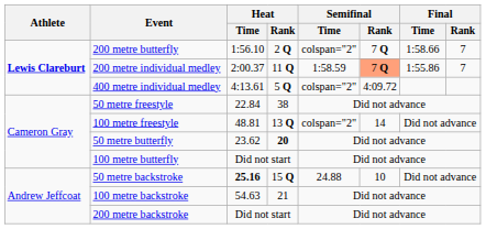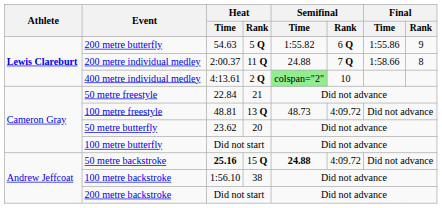200 metre butterfly | Heat / Time: 1:56.10 -> 54.63
200 metre butterfly | Heat / Rank: 2 Q -> 5 Q
200 metre butterfly | Semifinal / Time: colspan="2" -> 1:55.82
200 metre butterfly | Semifinal / Rank: 7 Q -> 6 Q
200 metre butterfly | Final / Time: 1:58.66 -> 1:55.86
200 metre butterfly | Final / Rank: 7 -> 9
200 metre individual medley | Semifinal / Time: 1:58.59 -> 24.88
200 metre individual medley | Semifinal / Rank: lightsalmon background -> no background
200 metre individual medley | Final / Time: 1:55.86 -> 1:58.66
200 metre individual medley | Final / Rank: 7 -> 8
400 metre individual medley | Heat / Rank: 5 Q -> 2 Q
400 metre individual medley | Semifinal / Time: no background -> lightgreen background
400 metre individual medley | Semifinal / Rank: 4:09.72 -> 10
50 metre freestyle | Heat / Rank: 38 -> 21
100 metre freestyle | Semifinal / Time: colspan="2" -> 48.73
100 metre freestyle | Semifinal / Rank: 14 -> 4:09.72
50 metre butterfly | Heat / Rank: bold -> normal
50 metre backstroke | Semifinal / Time: normal -> bold
50 metre backstroke | Semifinal / Rank: 10 -> 4:09.72
100 metre backstroke | Heat / Time: 54.63 -> 1:56.10
100 metre backstroke | Heat / Rank: 21 -> 38
